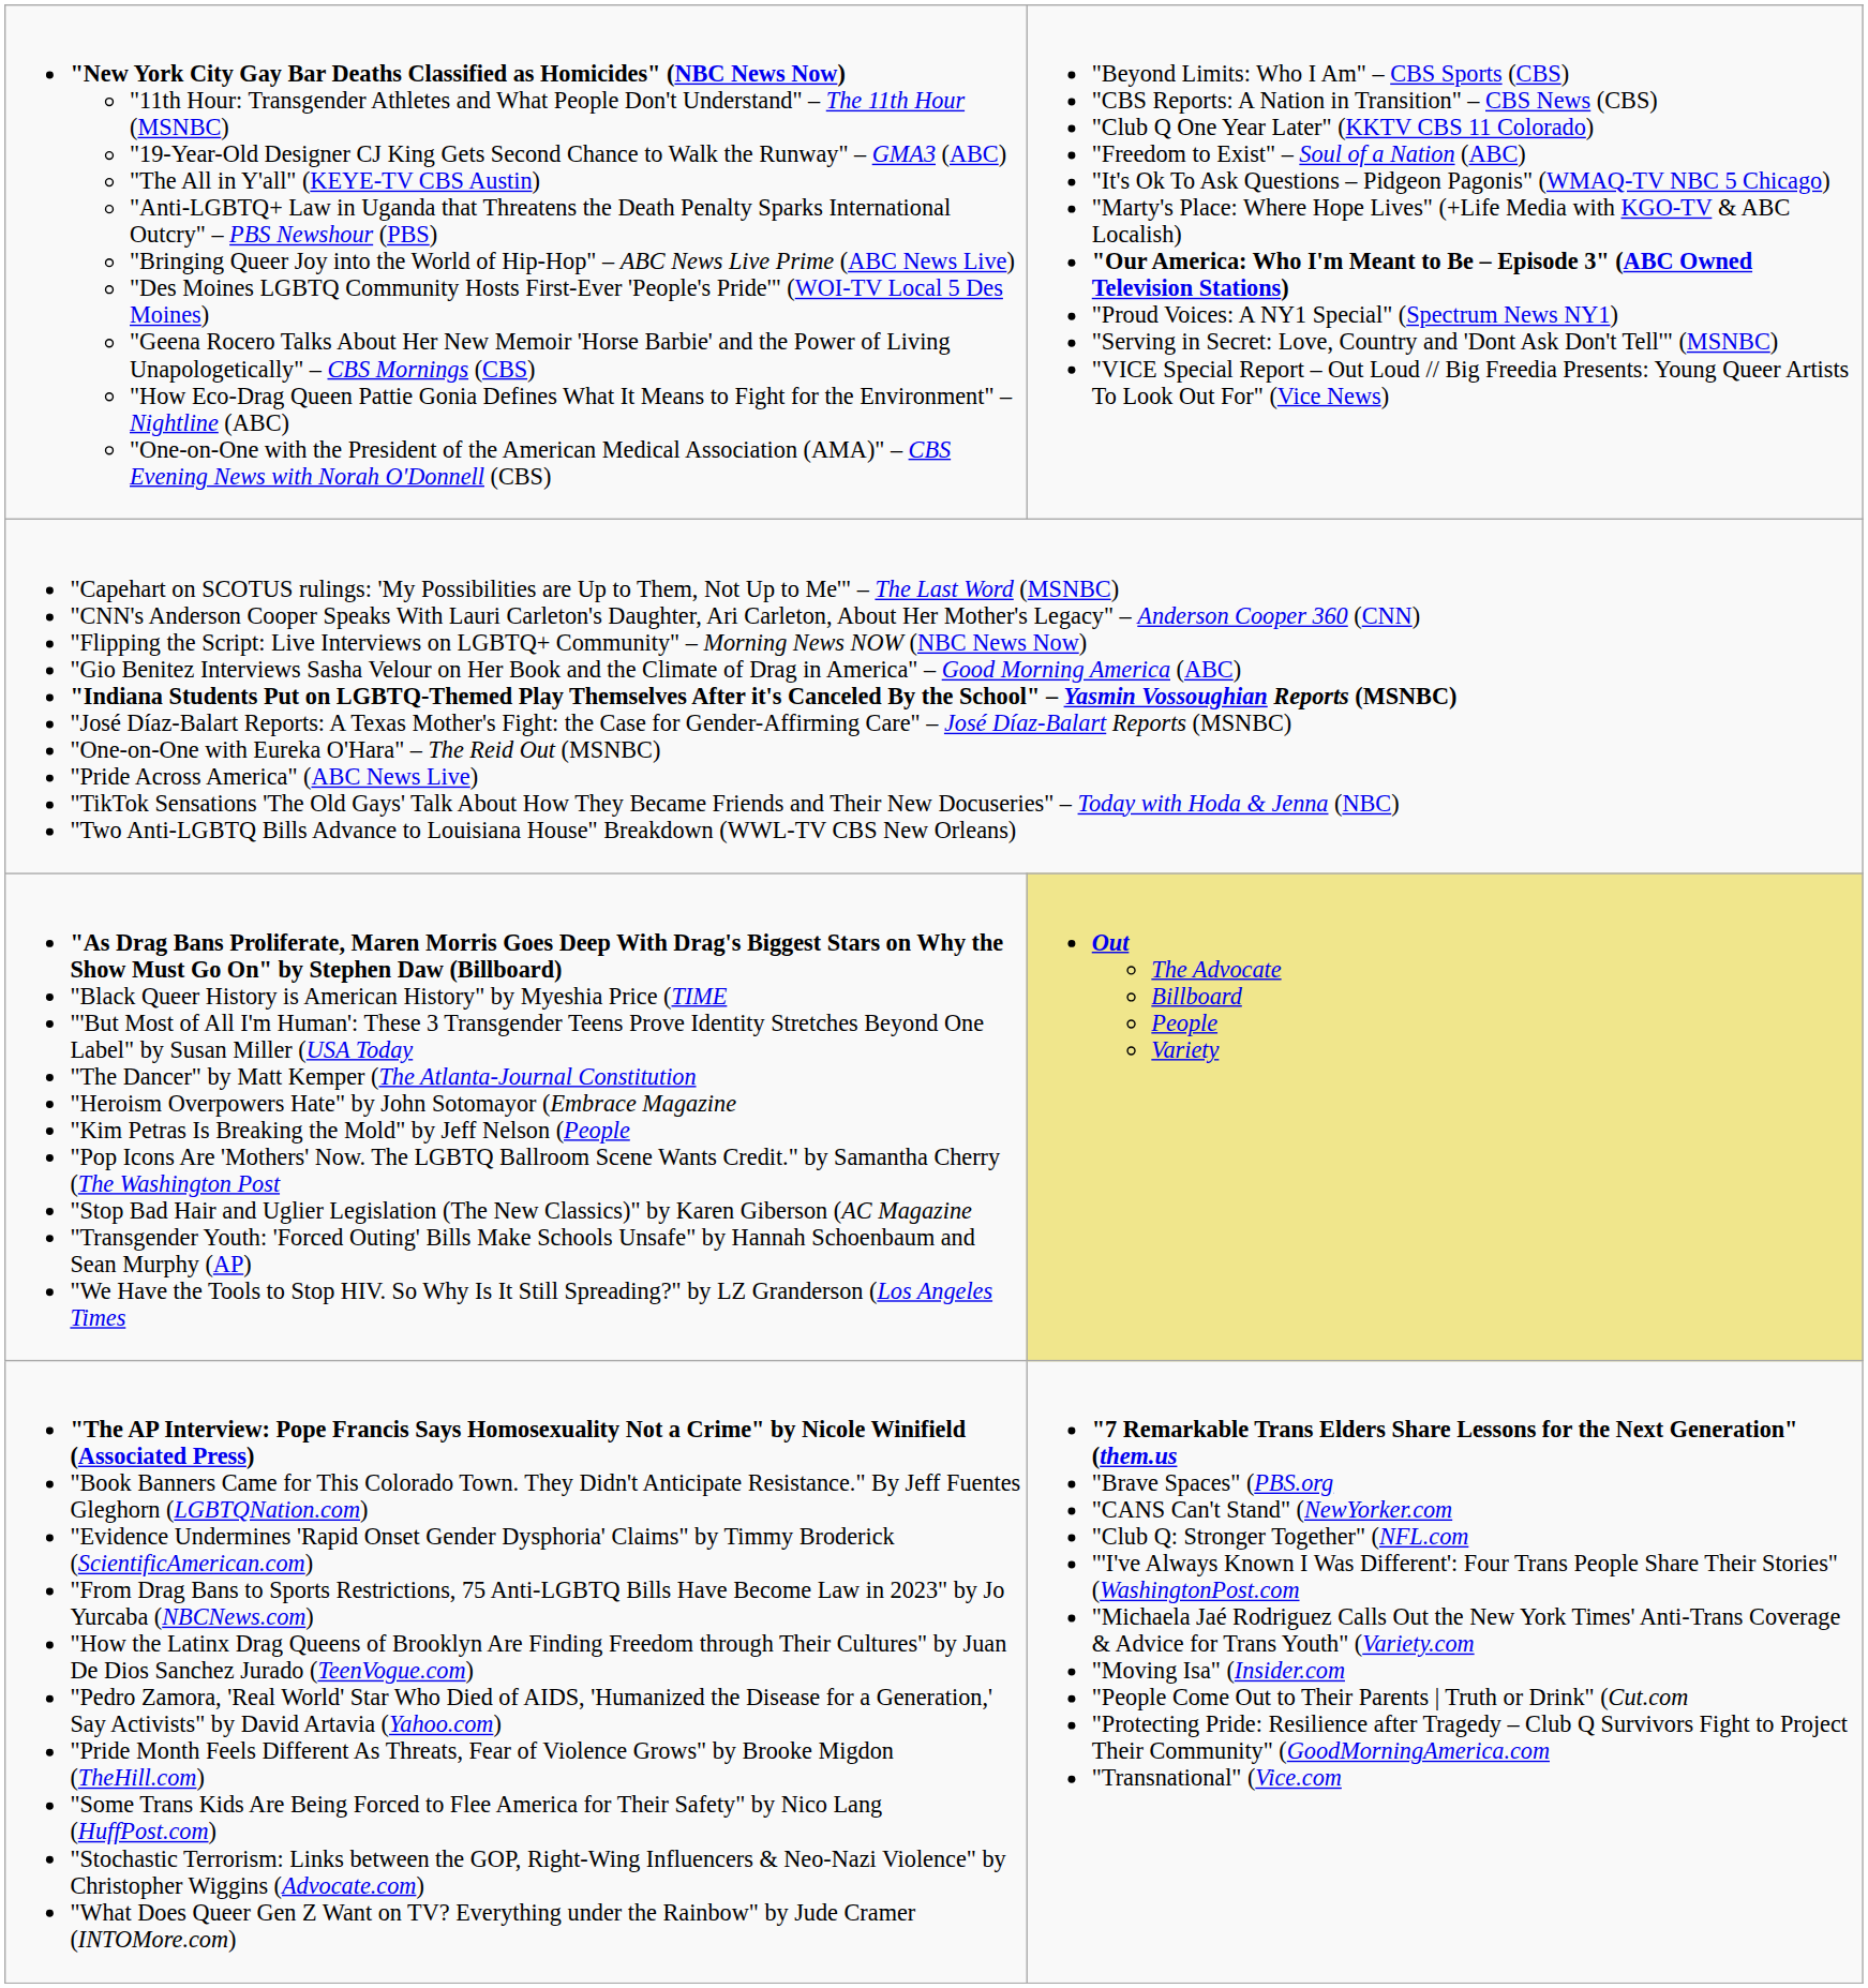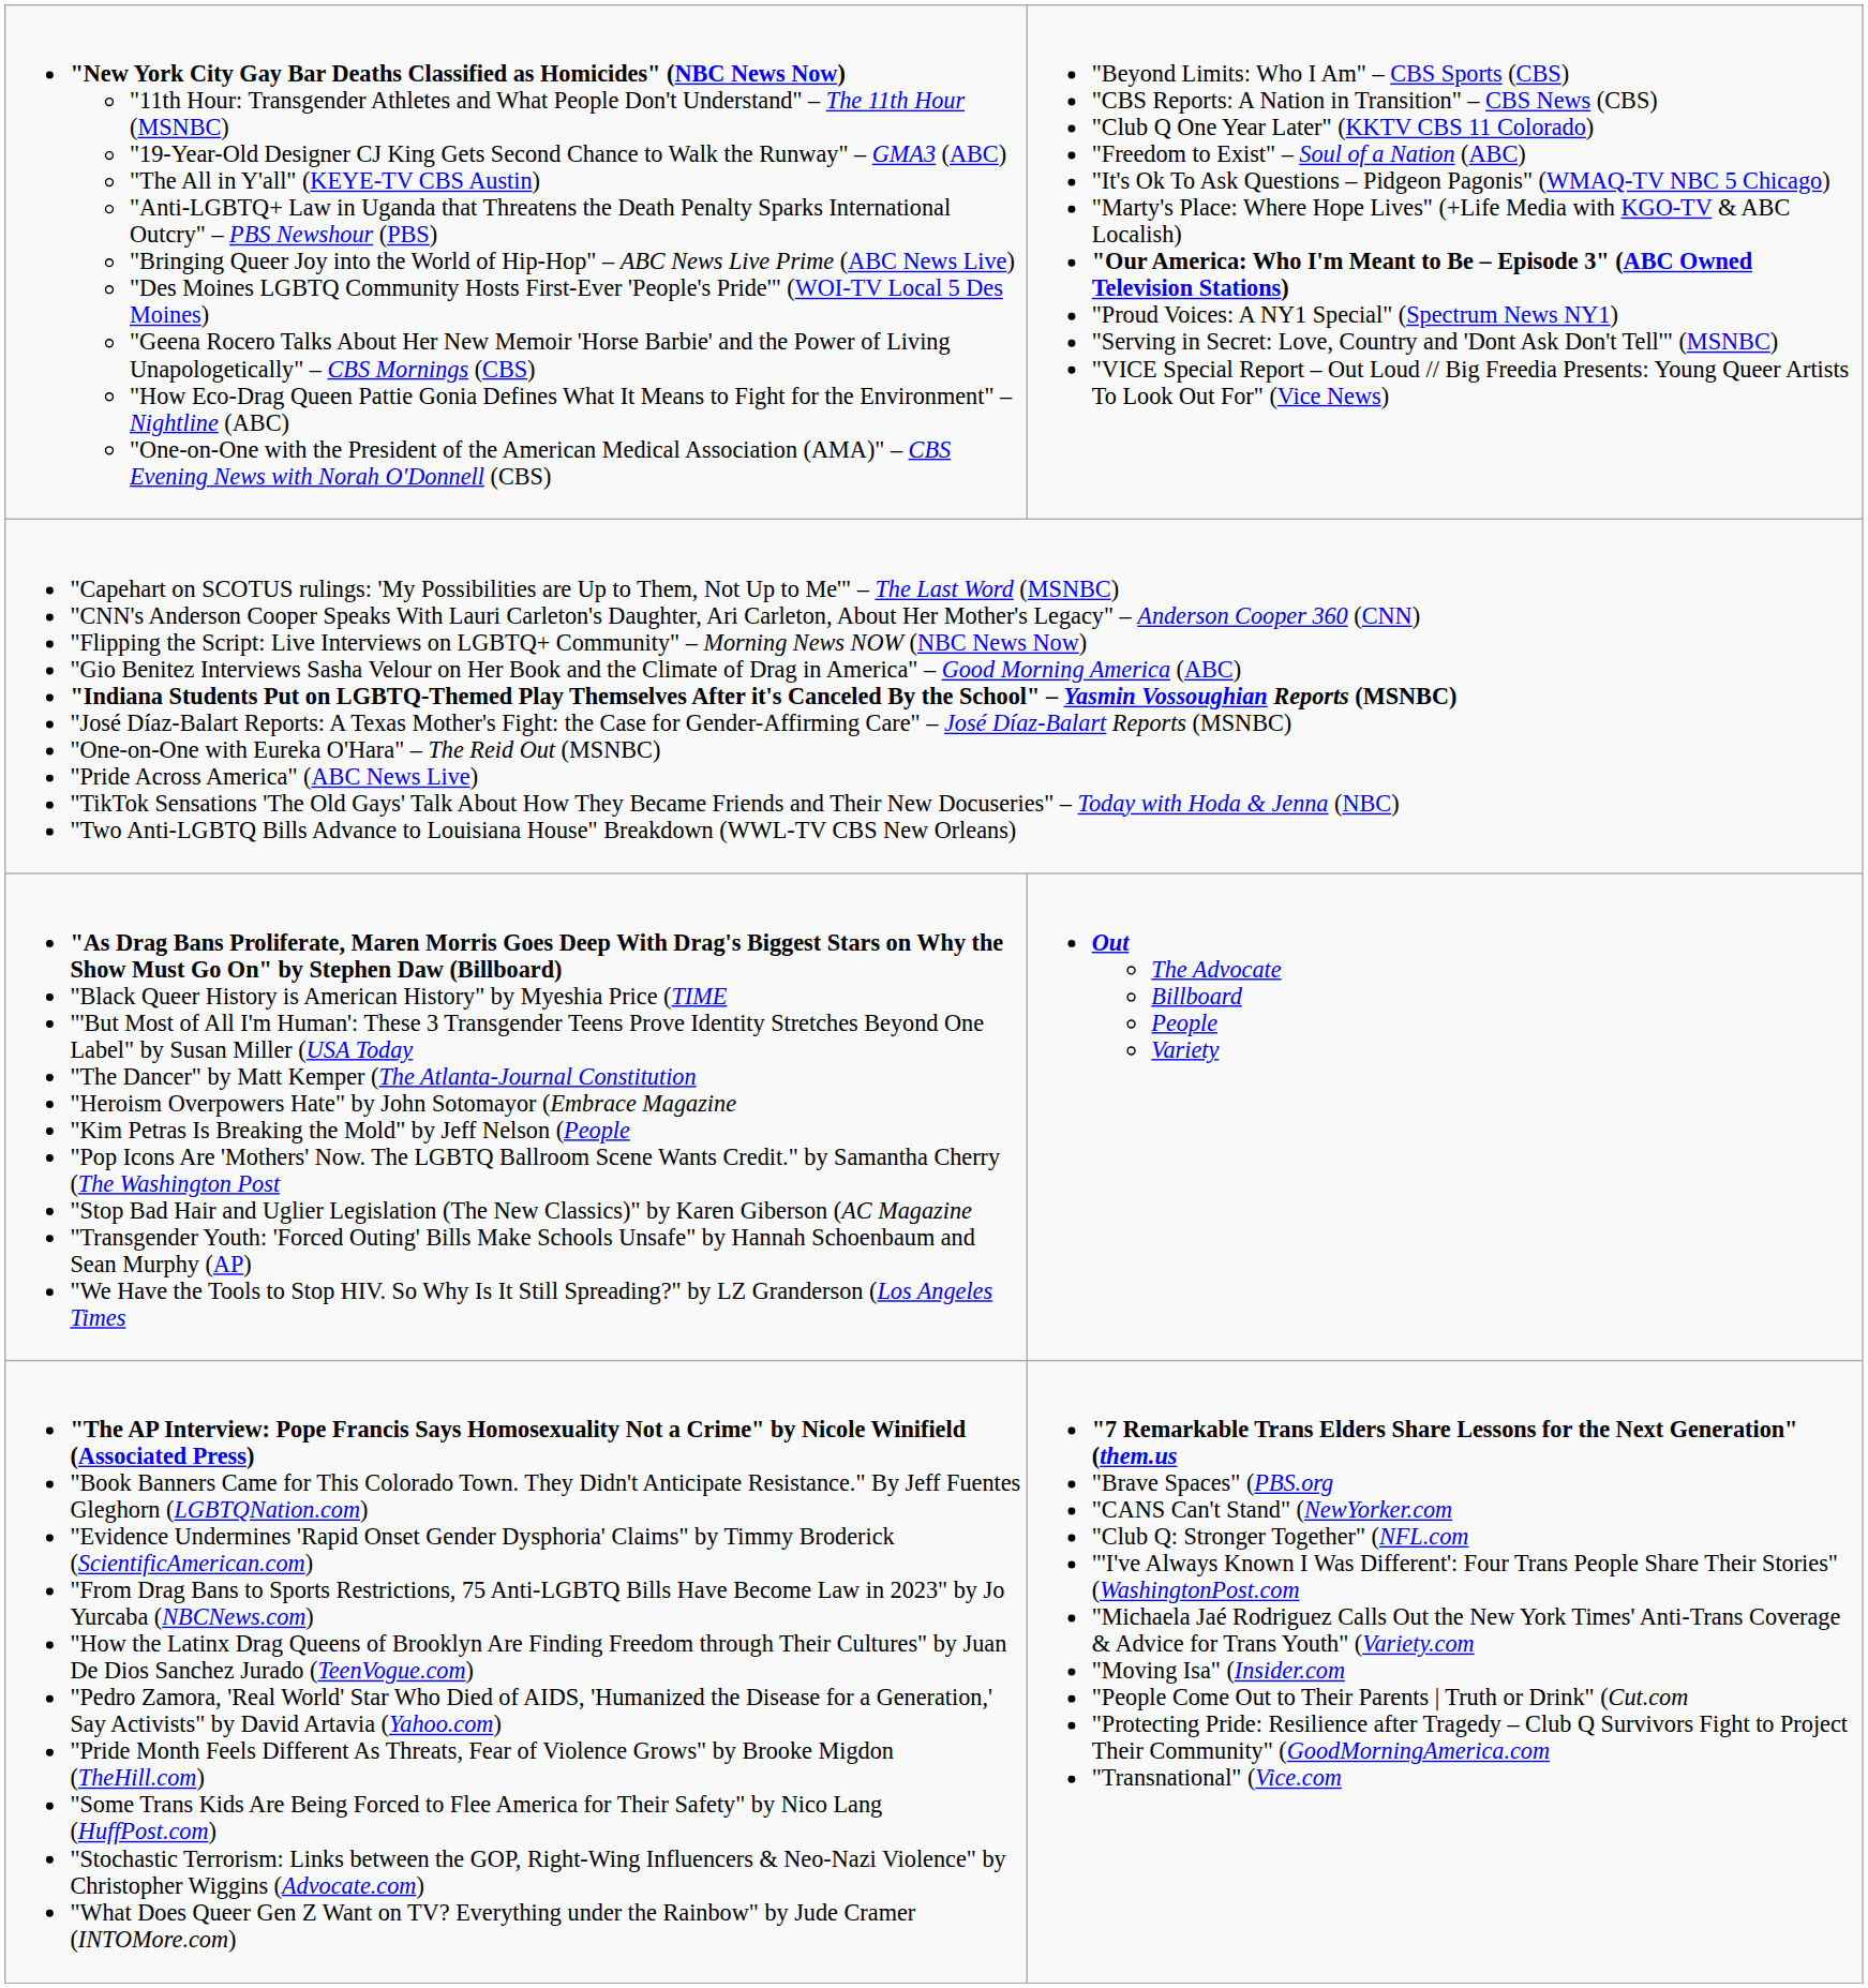row 3 | column 2: khaki background -> no background
